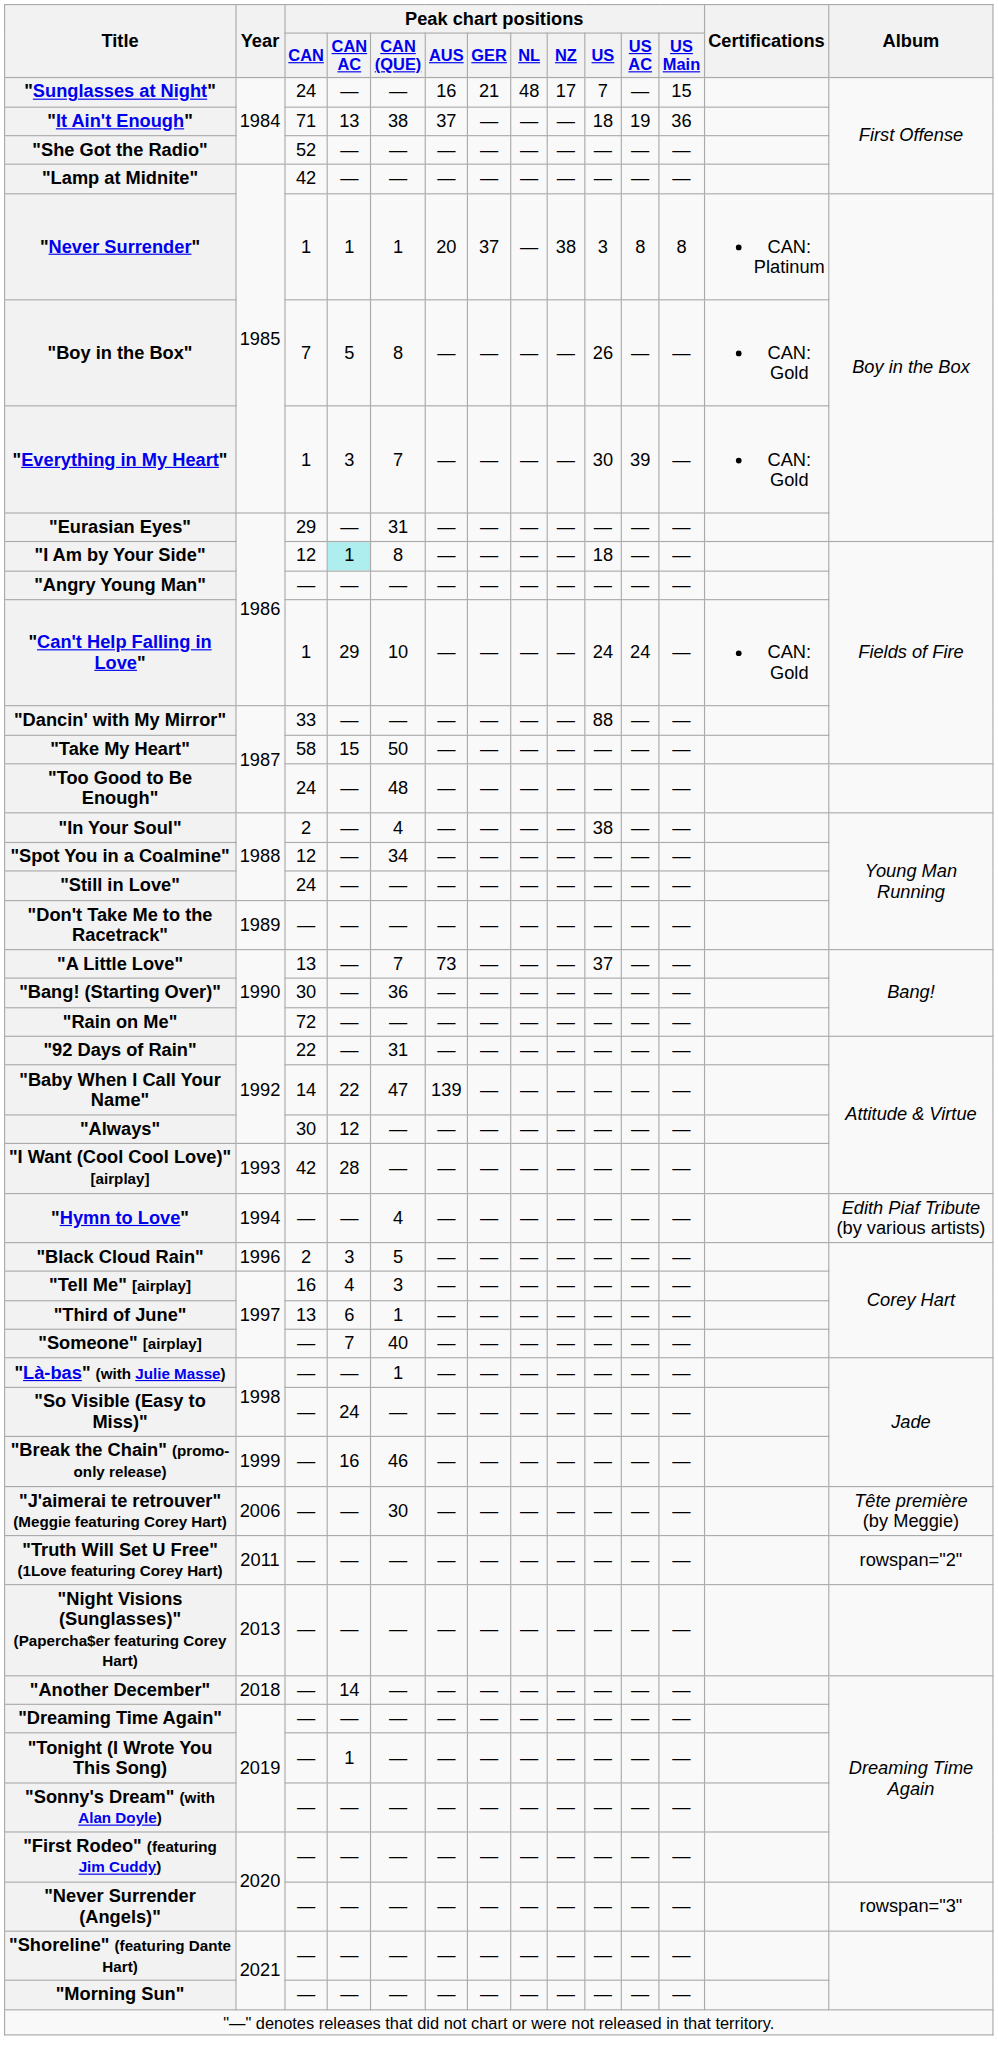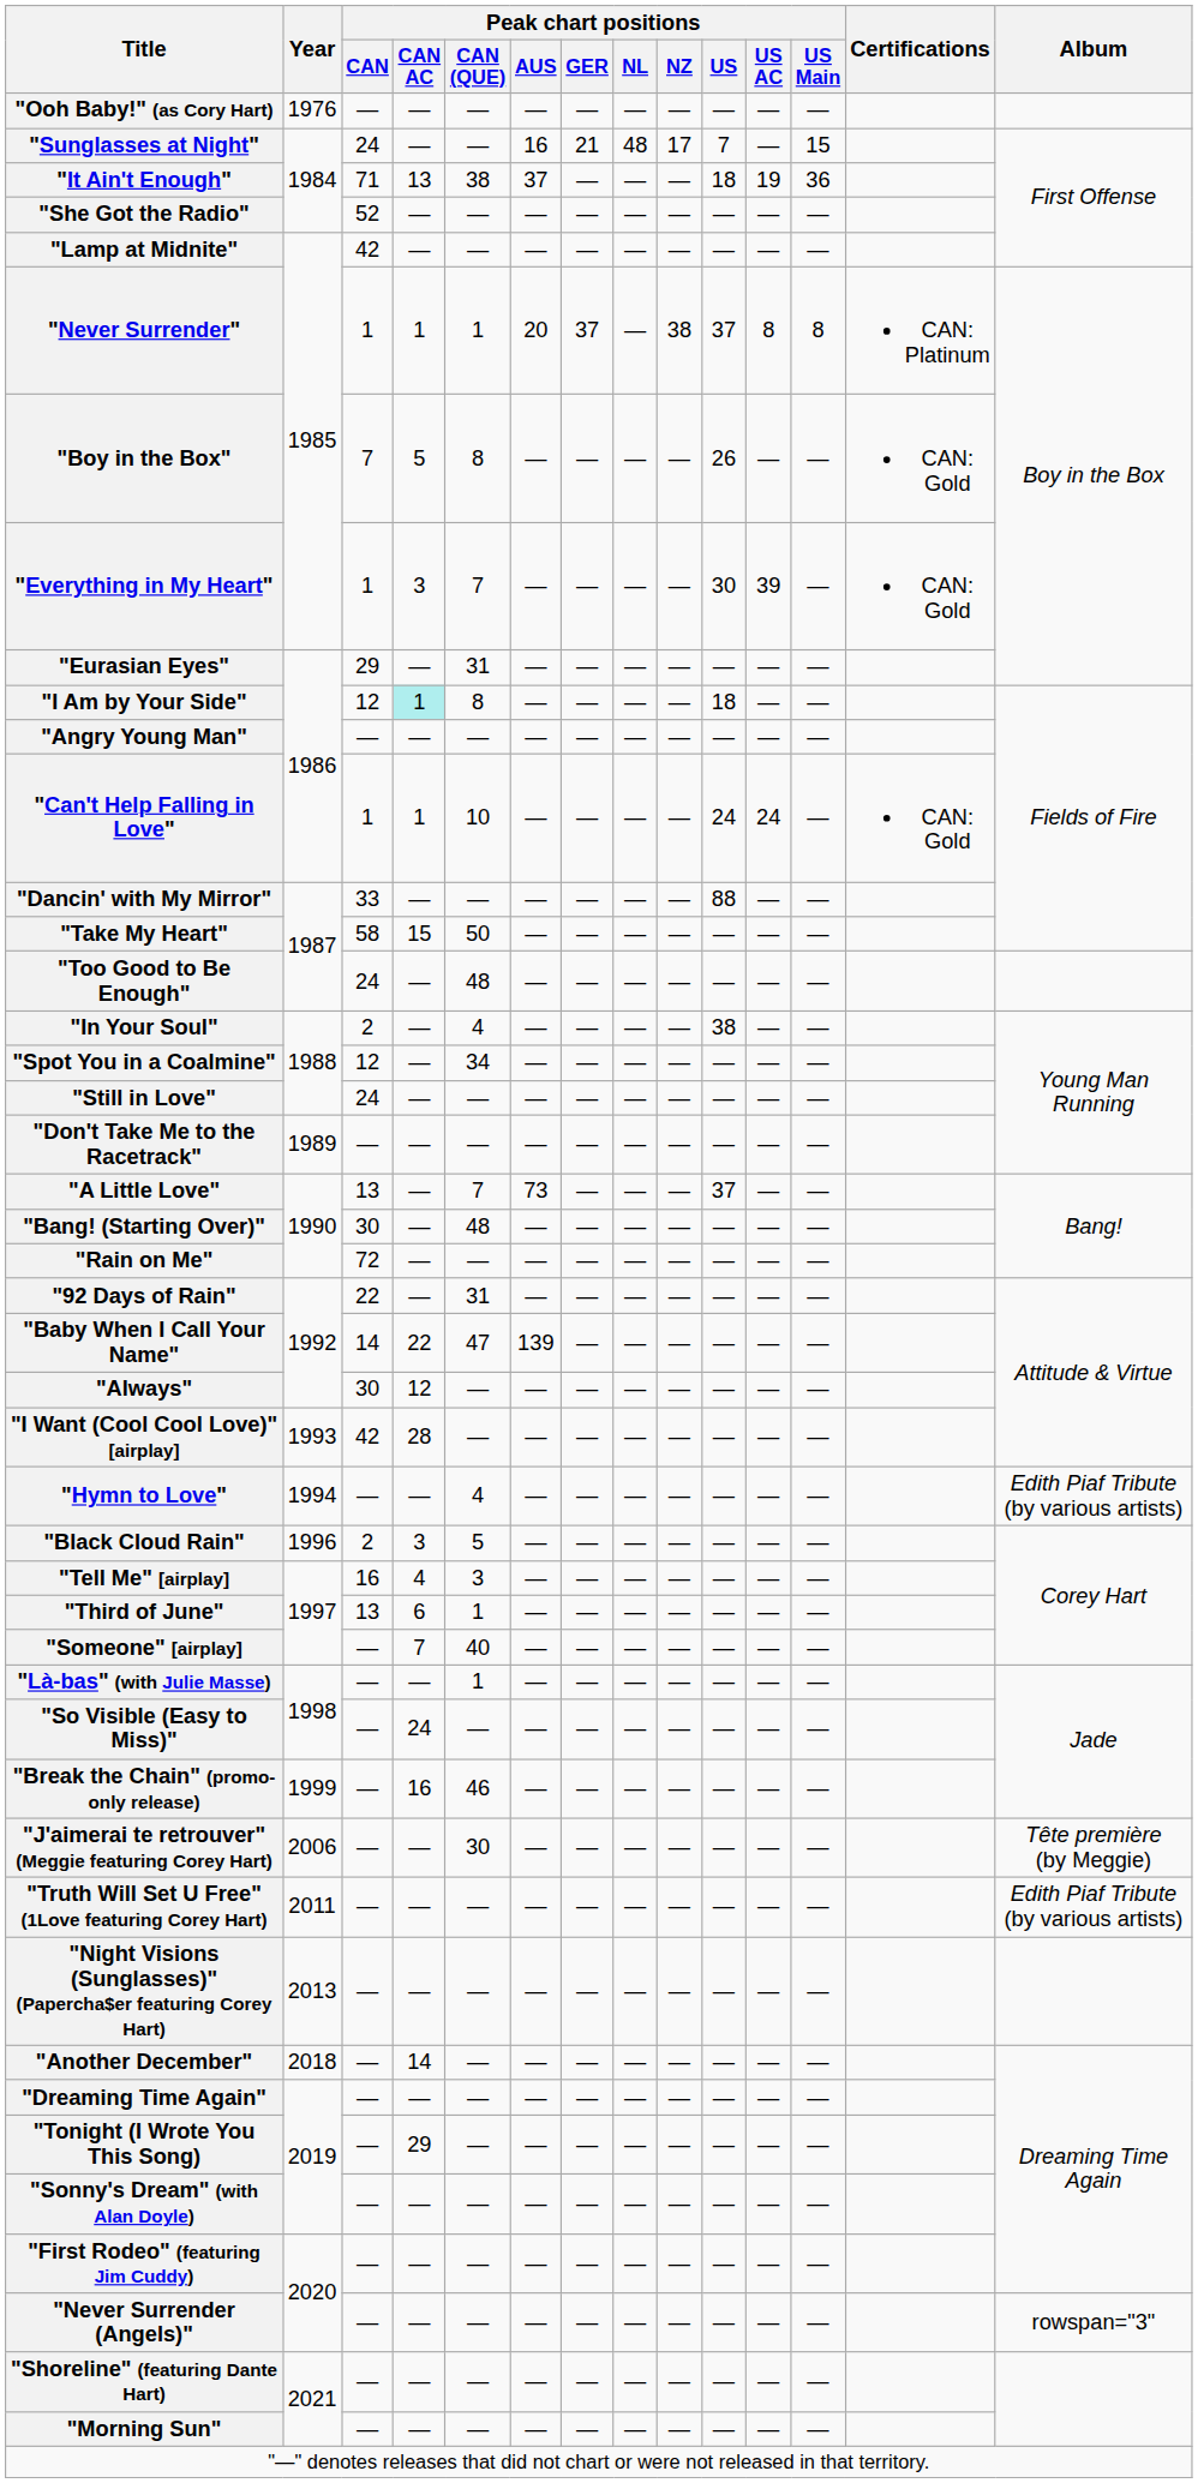+ row: "Ooh Baby!" (as Cory Hart) | 1976 | — | — | — | — | — | — | — | — | — | —
"Never Surrender" | Peak chart positions / US: 3 -> 37
"Can't Help Falling in Love" | Peak chart positions / CAN AC: 29 -> 1
"Bang! (Starting Over)" | Peak chart positions / CAN (QUE): 36 -> 48
"Truth Will Set U Free" (1Love featuring Corey Hart) | Album: rowspan="2" -> Edith Piaf Tribute (by various artists)
"Tonight (I Wrote You This Song) | Peak chart positions / CAN AC: 1 -> 29
